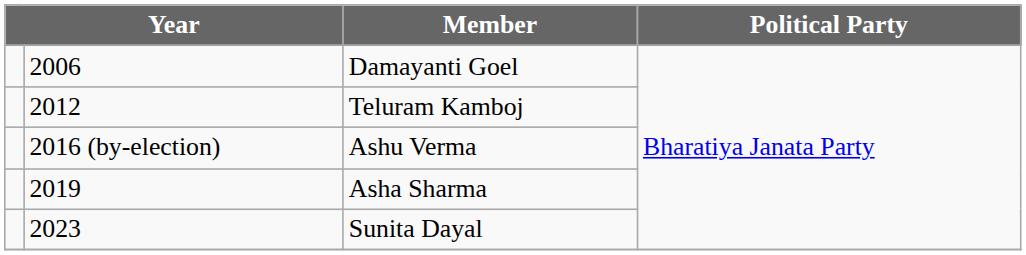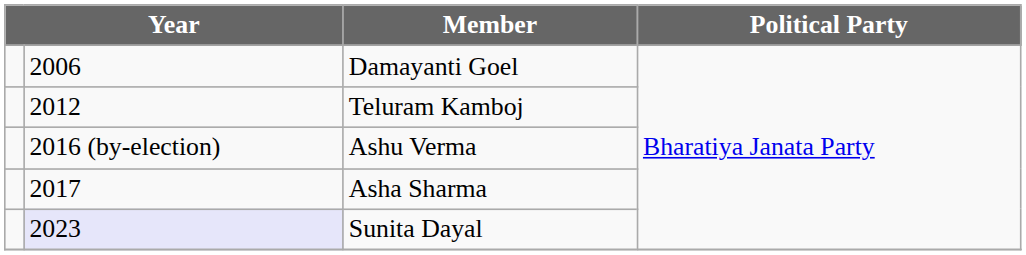Asha Sharma | column 2: 2019 -> 2017
Sunita Dayal | column 2: no background -> lavender background
